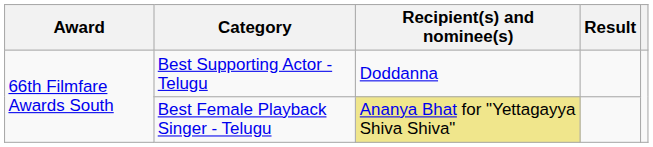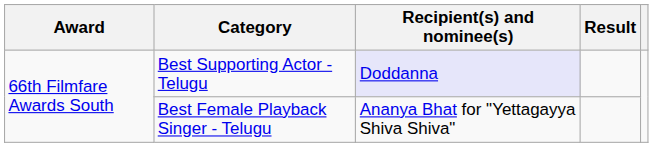Best Supporting Actor - Telugu | Recipient(s) and nominee(s): no background -> lavender background
Best Female Playback Singer - Telugu | Recipient(s) and nominee(s): khaki background -> no background
